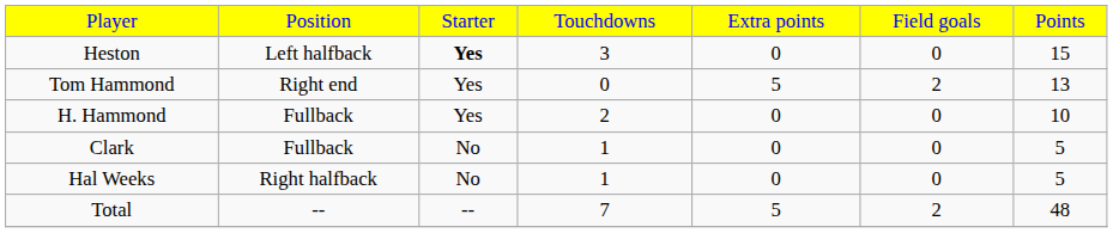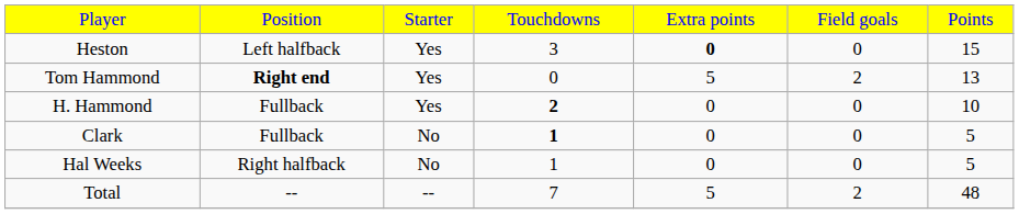Heston | column 3: bold -> normal
Heston | column 5: normal -> bold
Tom Hammond | column 2: normal -> bold
H. Hammond | column 4: normal -> bold
Clark | column 4: normal -> bold
